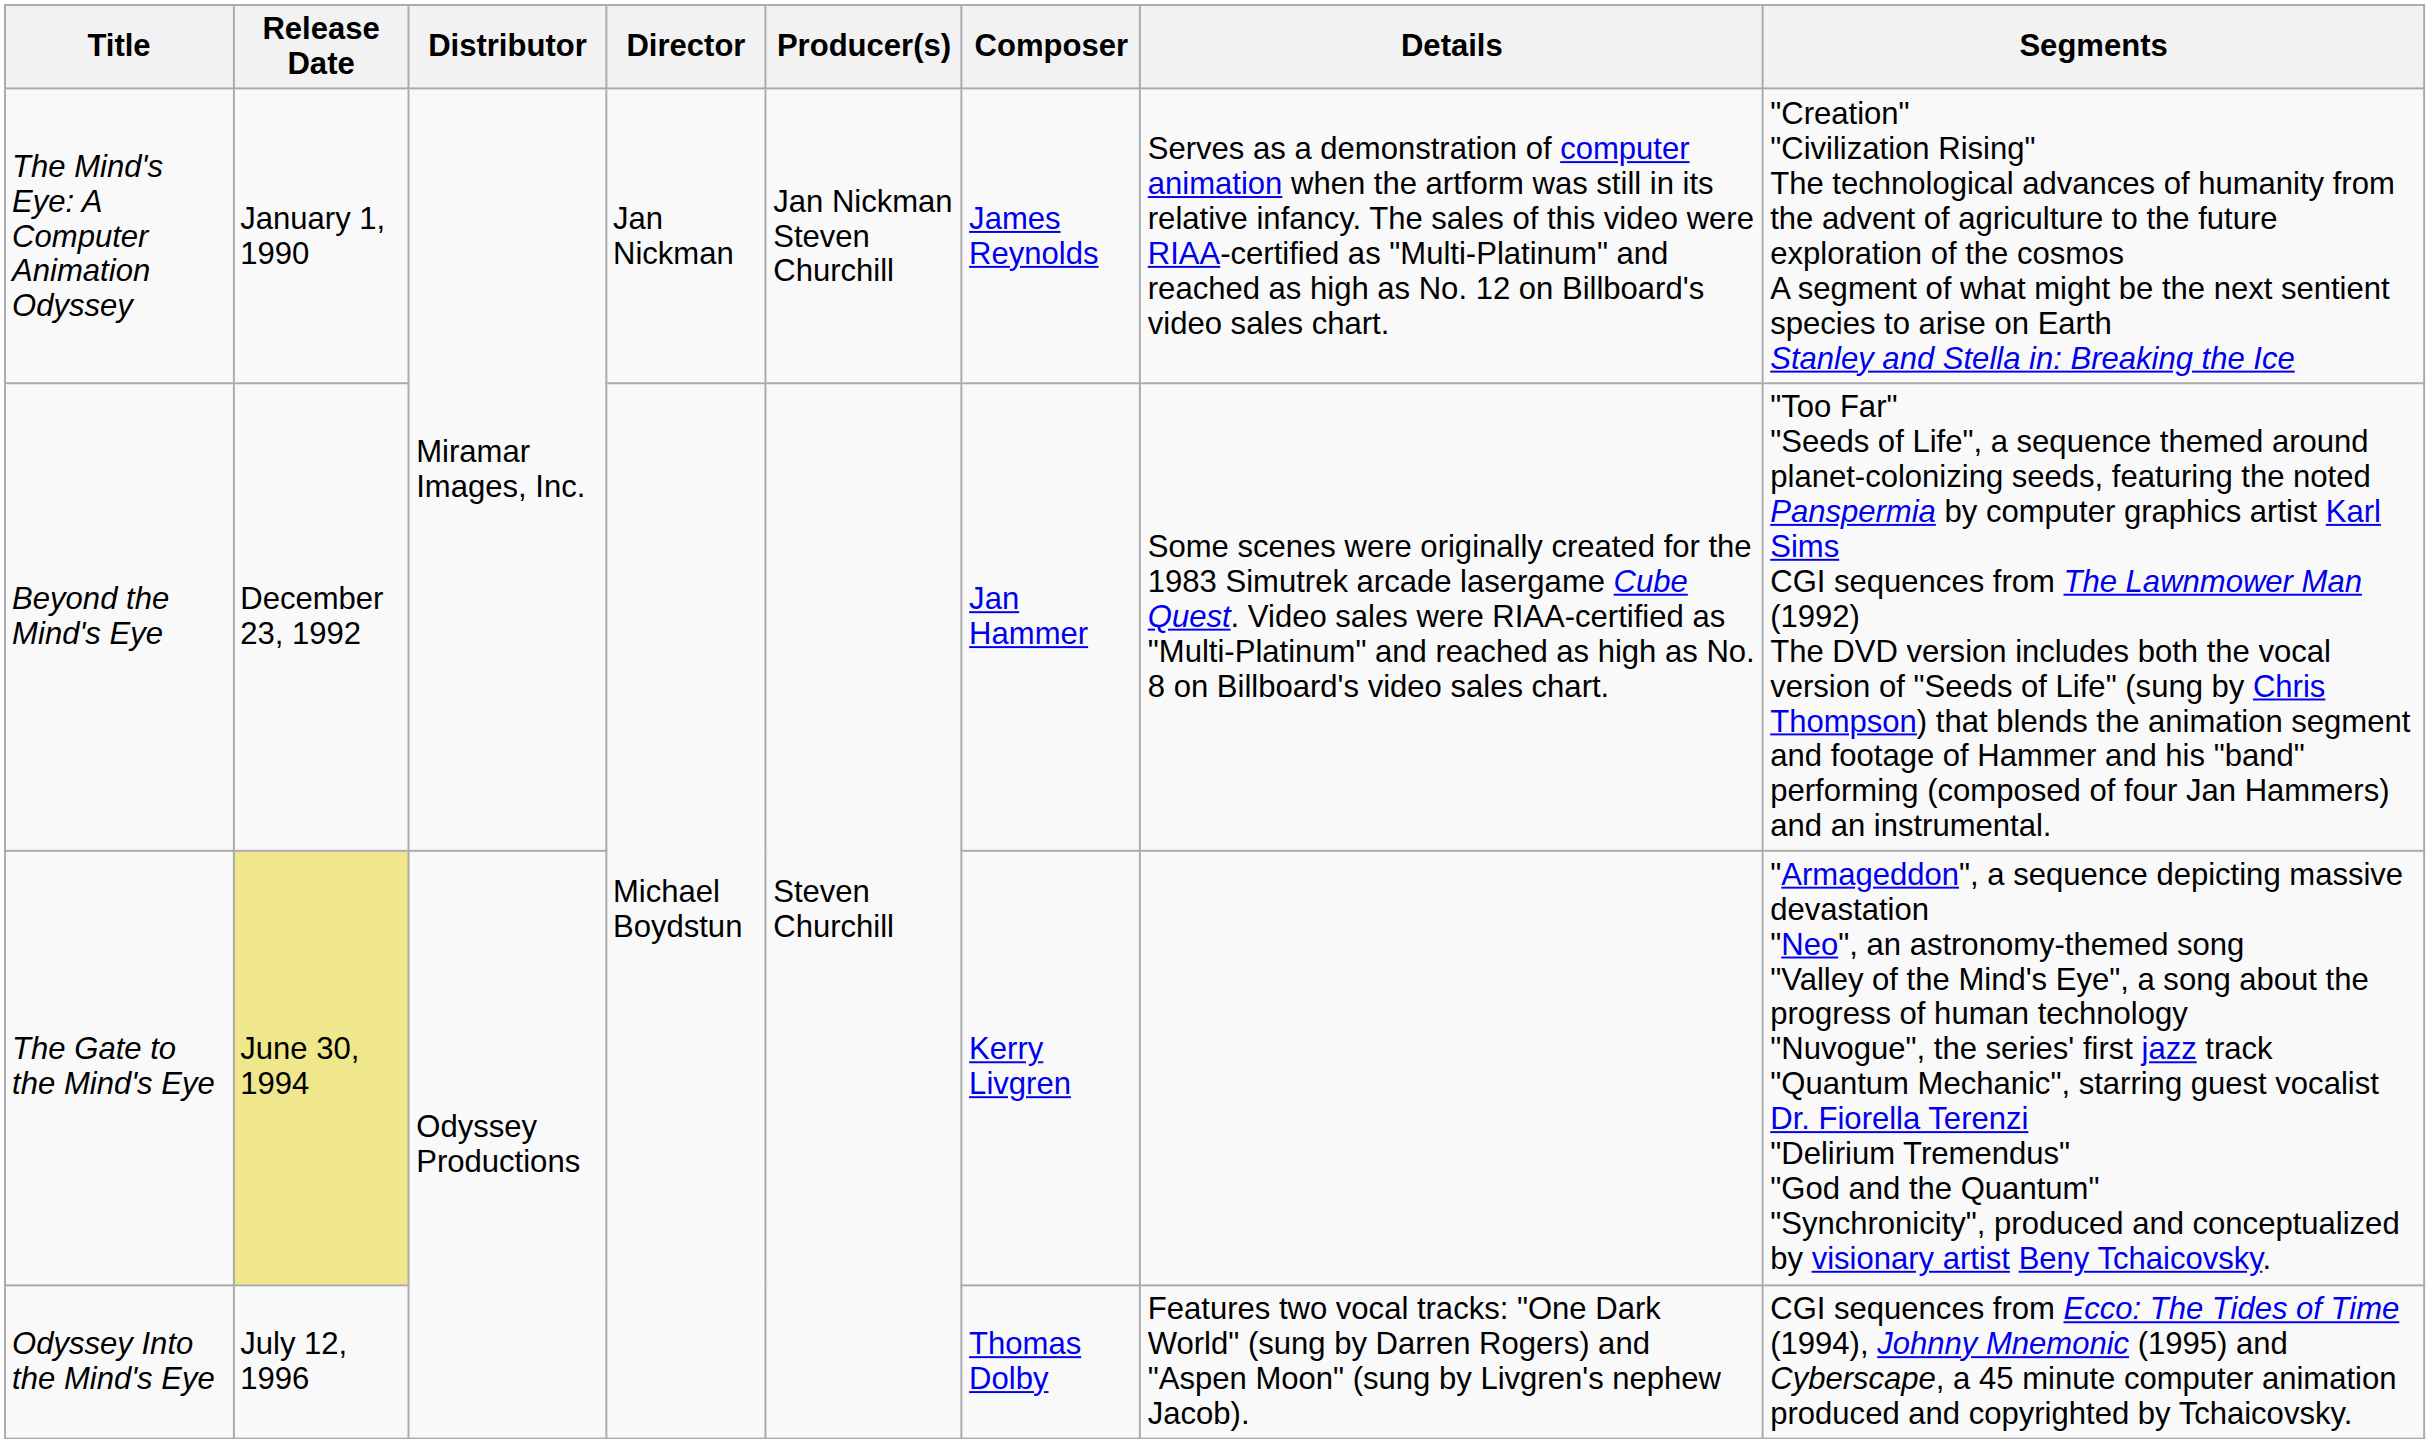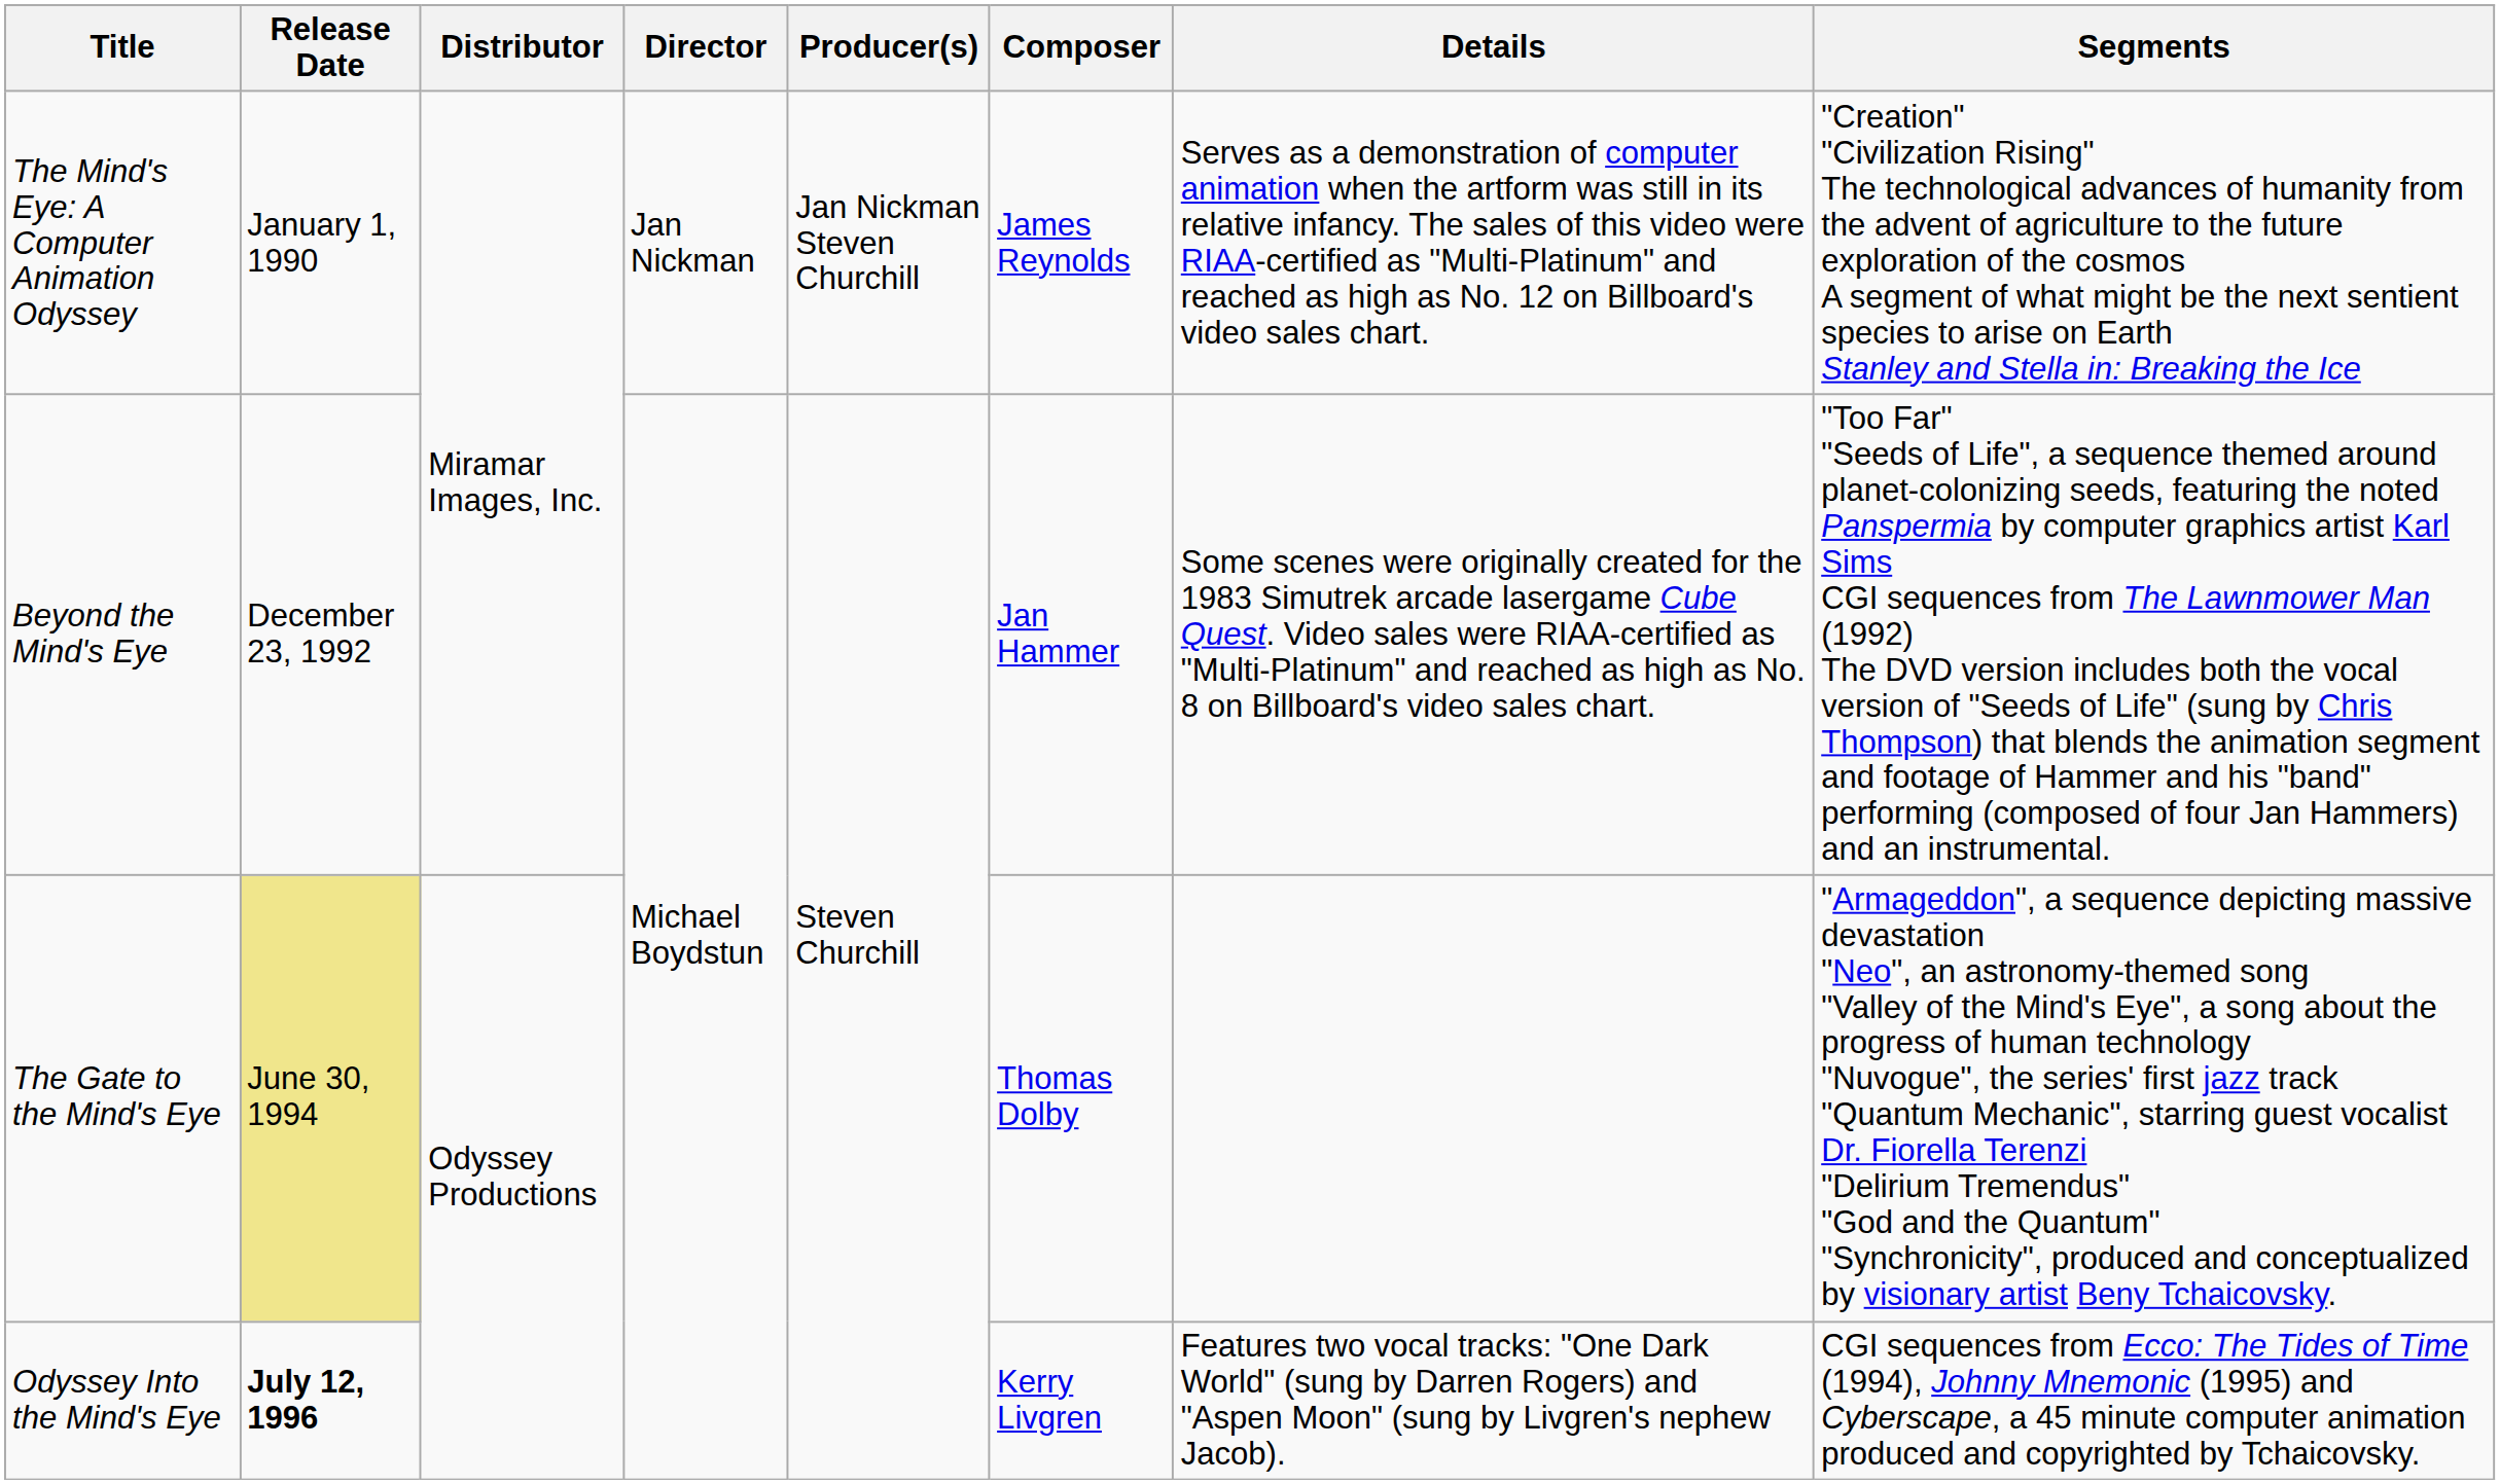The Gate to the Mind's Eye | Composer: Kerry Livgren -> Thomas Dolby
Odyssey Into the Mind's Eye | Release Date: normal -> bold
Odyssey Into the Mind's Eye | Composer: Thomas Dolby -> Kerry Livgren
